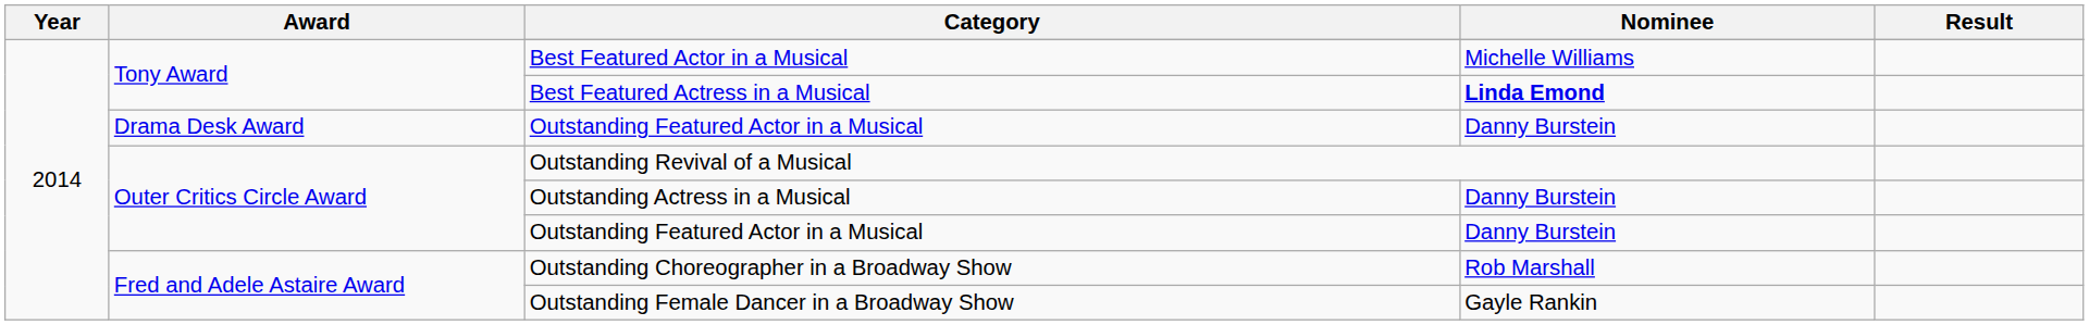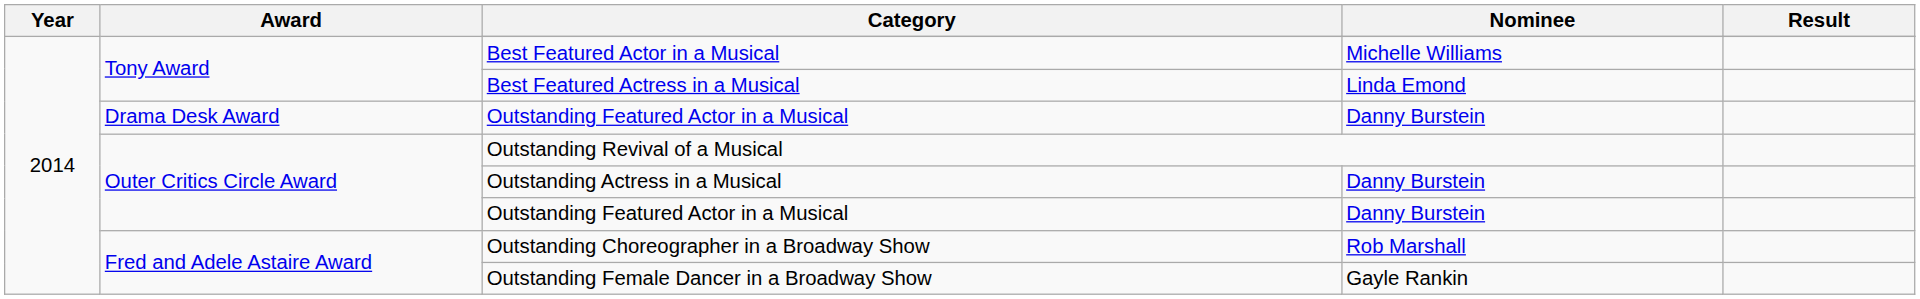Best Featured Actress in a Musical | Nominee: bold -> normal
